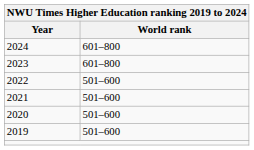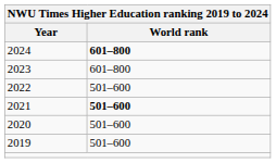2024 | World rank: normal -> bold
2021 | World rank: normal -> bold
